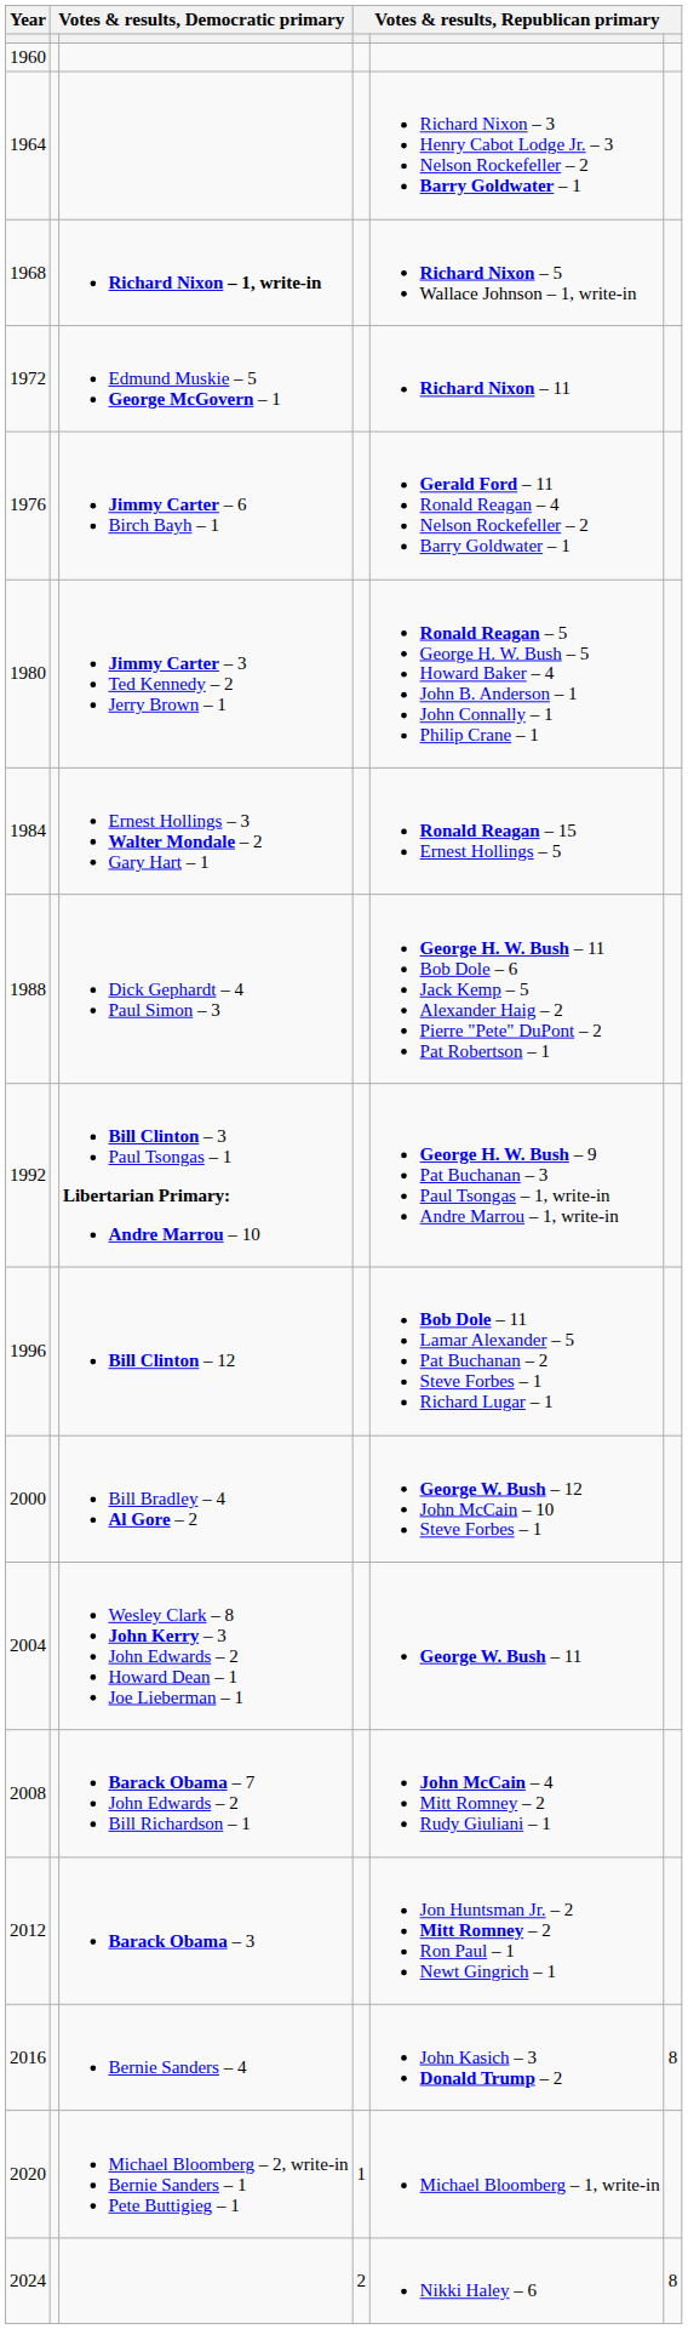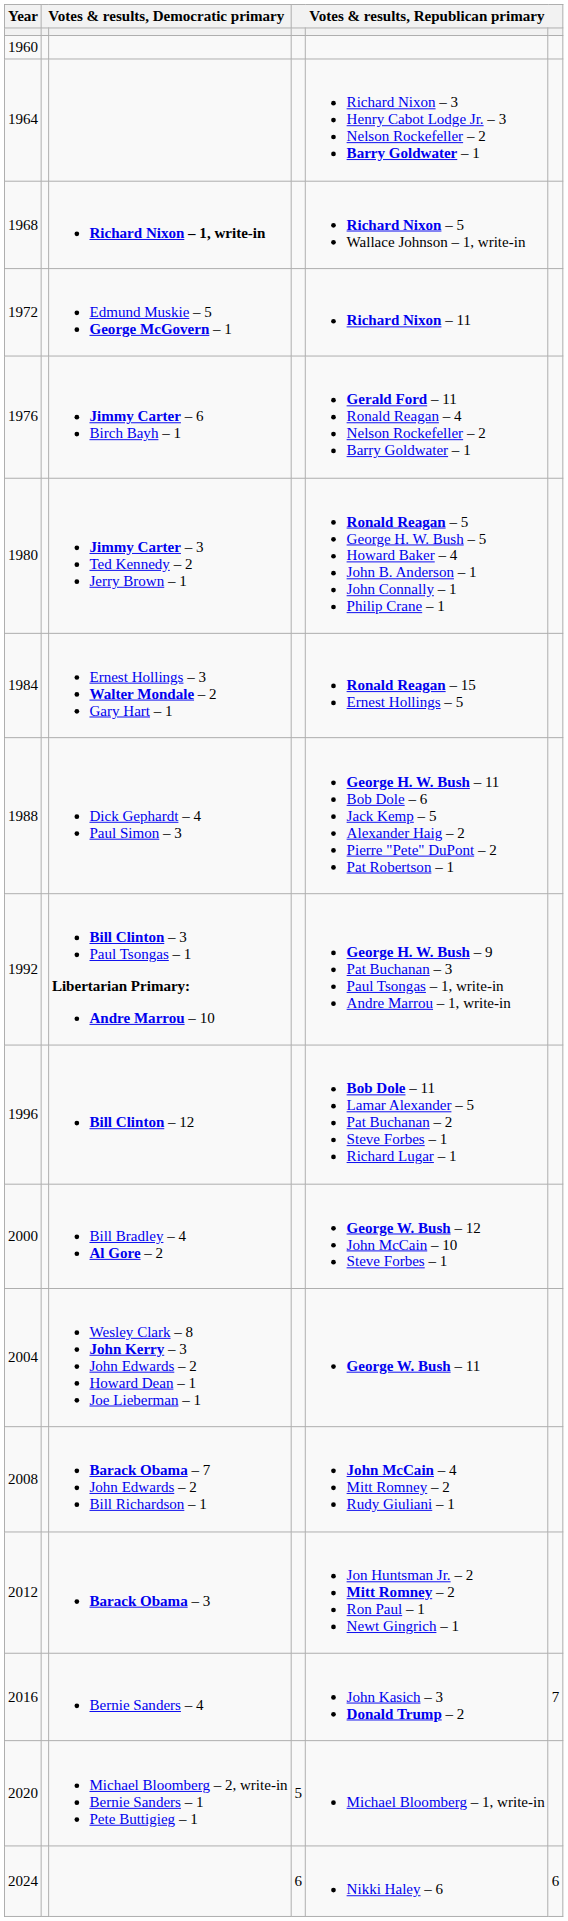2016 | column 6: 8 -> 7
2020 | column 4: 1 -> 5
2024 | column 4: 2 -> 6
2024 | column 6: 8 -> 6
